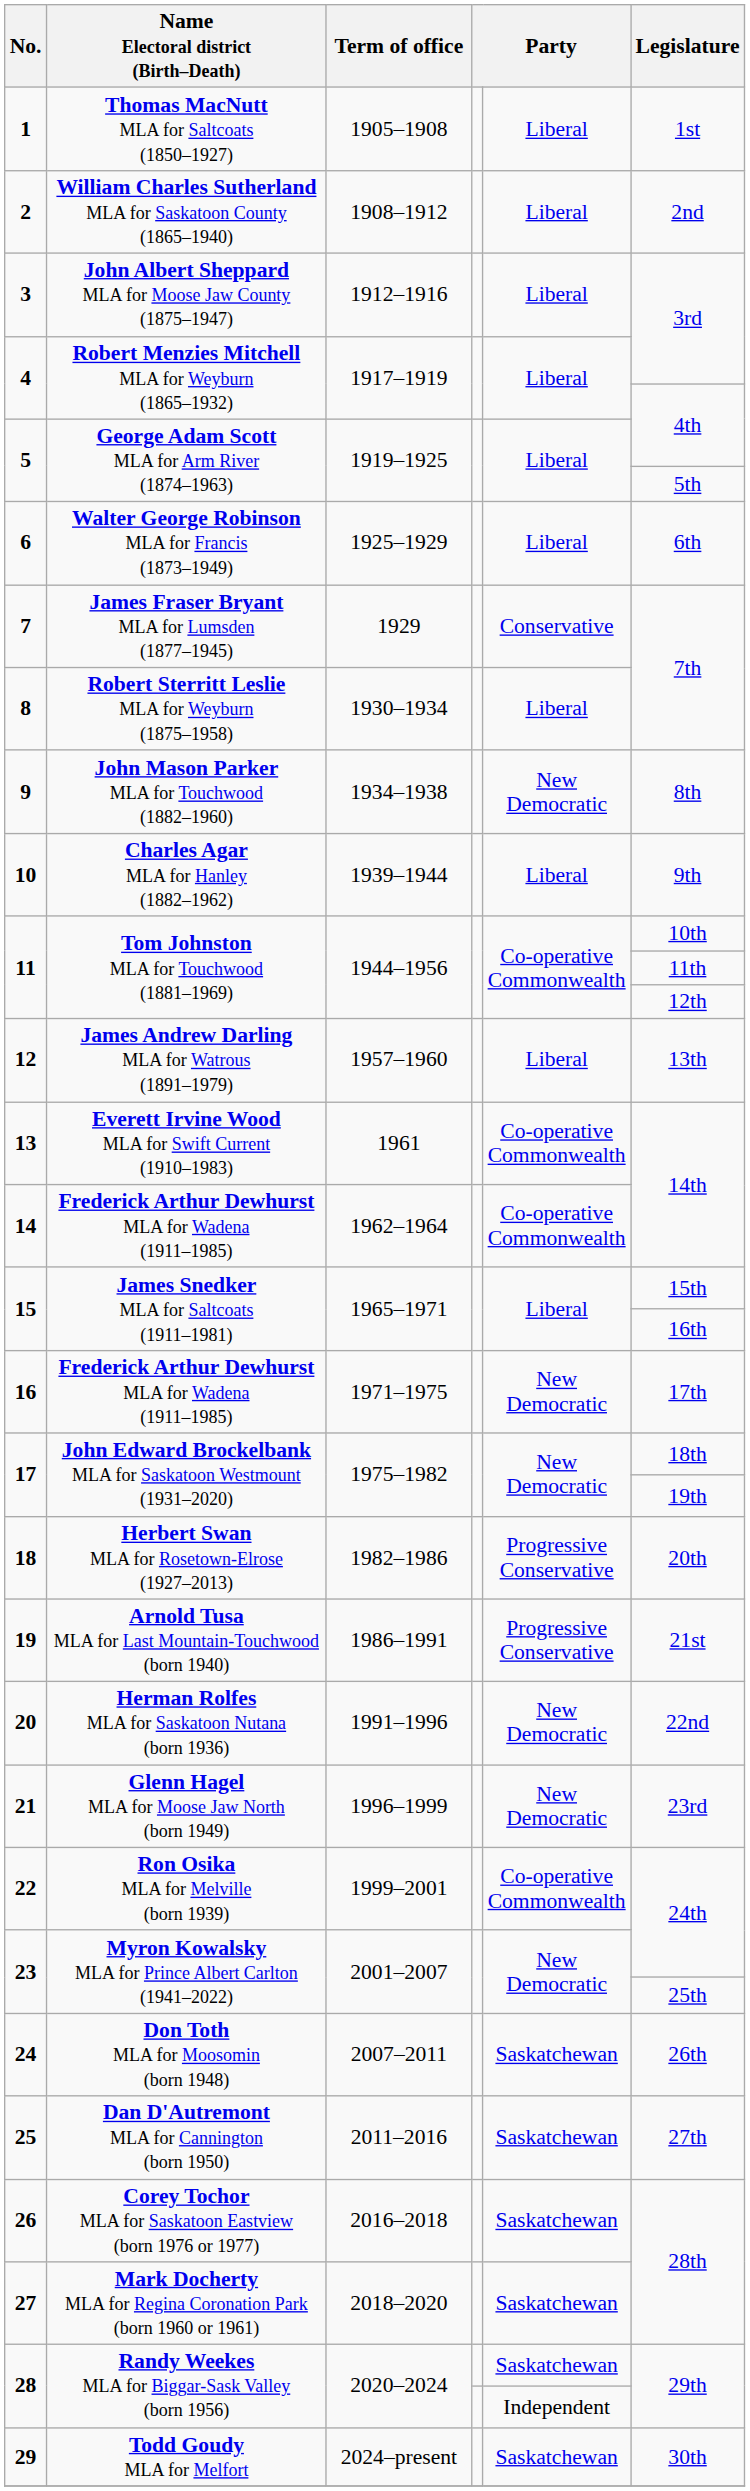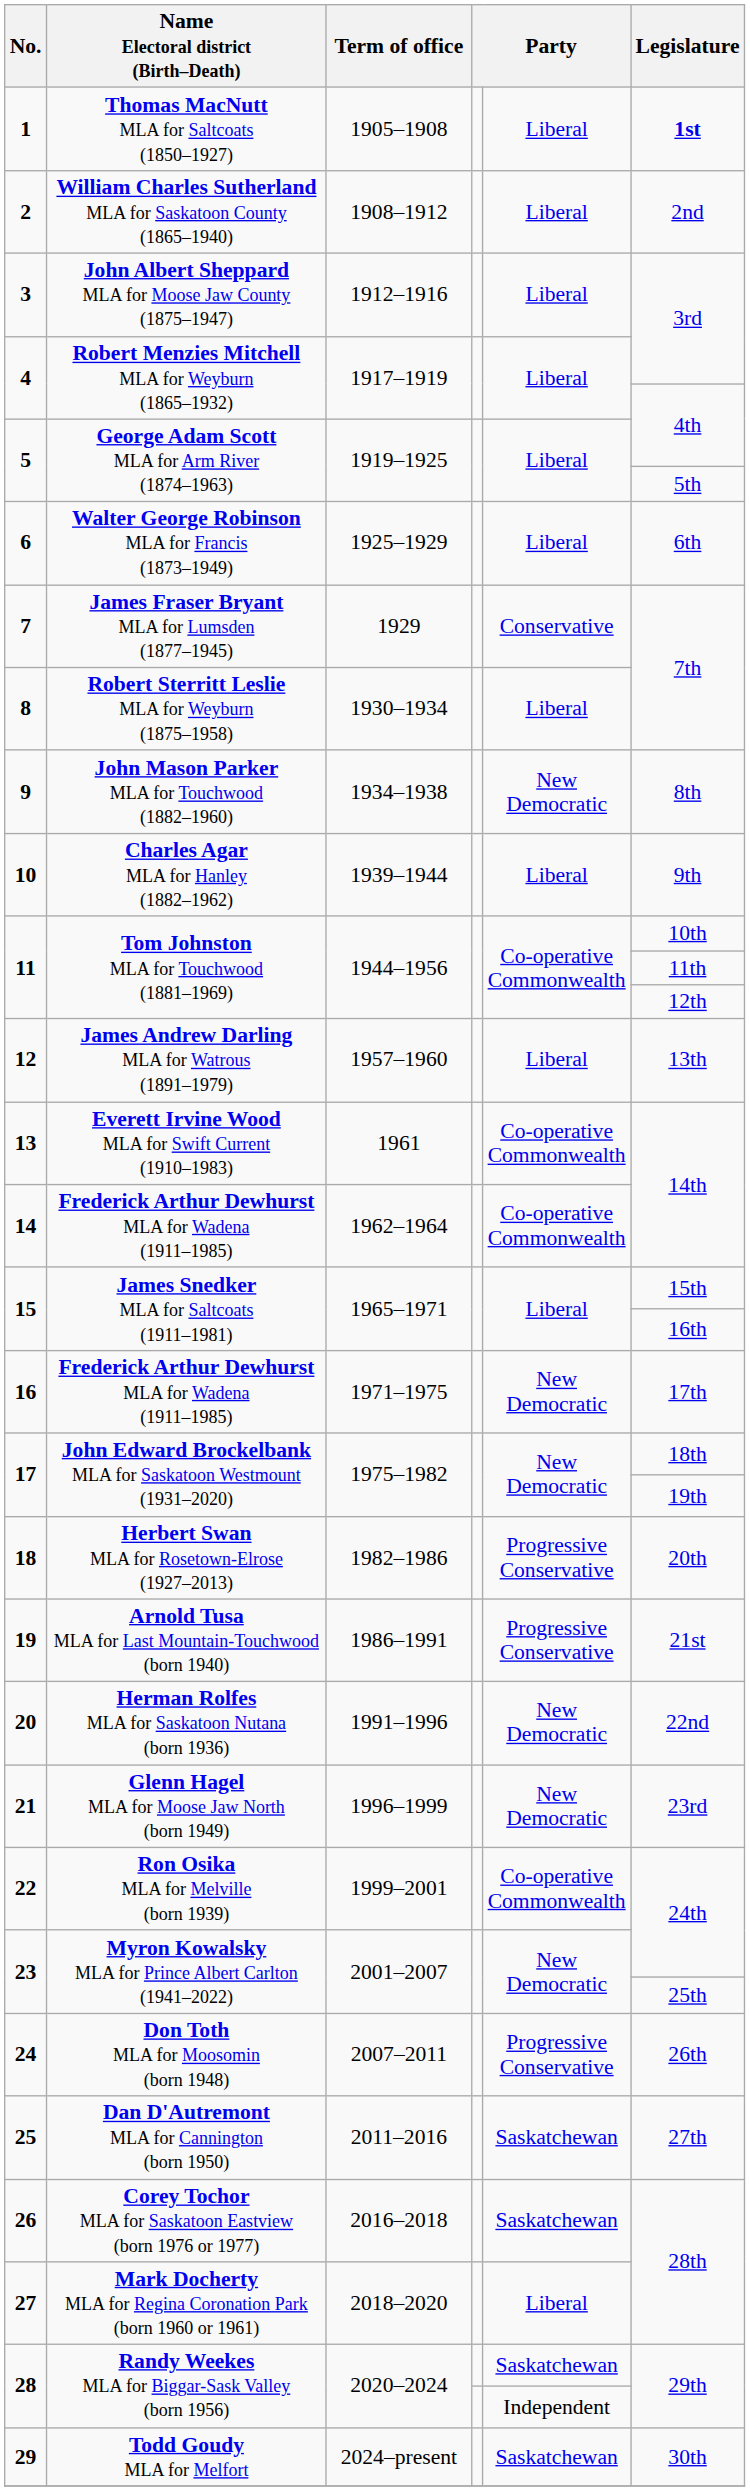1 | Legislature: normal -> bold
24 | column 5: Saskatchewan -> Progressive Conservative
27 | column 5: Saskatchewan -> Liberal
